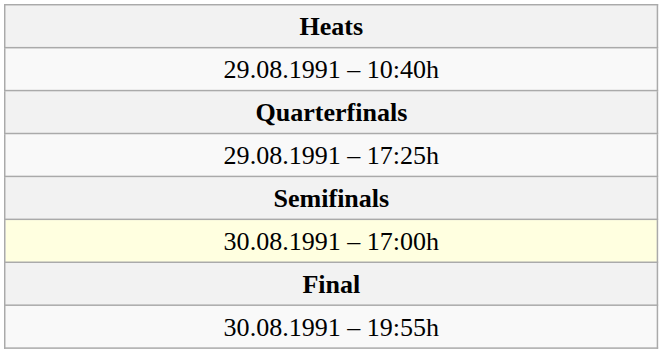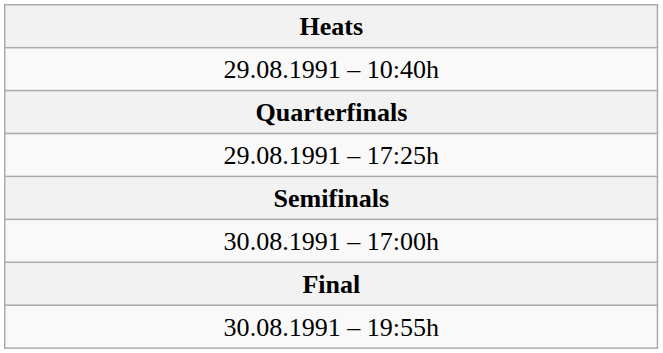row 6 | column 1: lightyellow background -> no background
